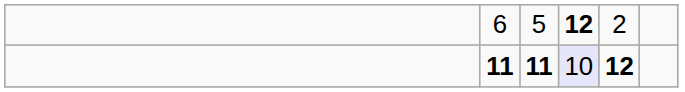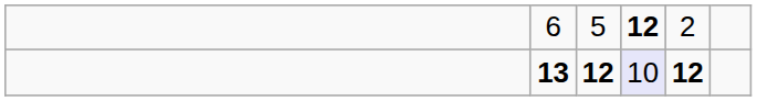row 2 | column 2: 11 -> 13
row 2 | column 3: 11 -> 12
